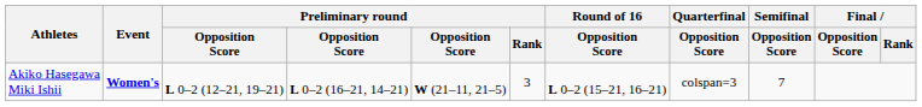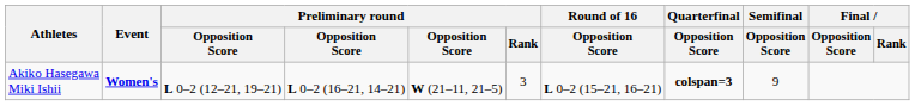Akiko Hasegawa Miki Ishii | Quarterfinal / Opposition Score: normal -> bold
Akiko Hasegawa Miki Ishii | Semifinal / Opposition Score: 7 -> 9
